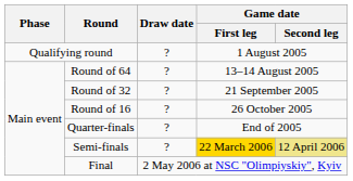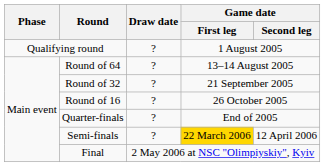Semi-finals | Game date / Second leg: khaki background -> no background
